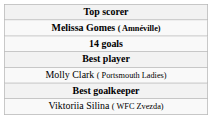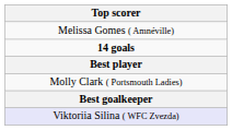Melissa Gomes ( Amnéville) | column 1: bold -> normal
Viktoriia Silina ( WFC Zvezda) | column 1: no background -> lavender background
